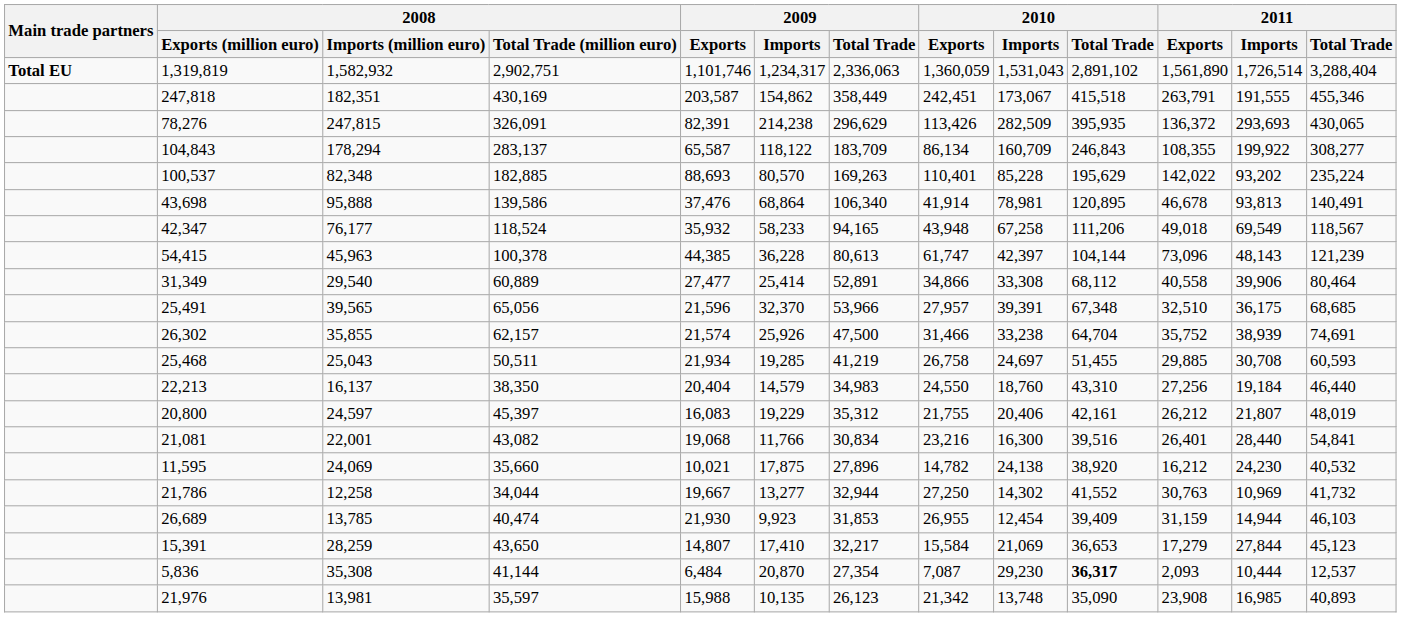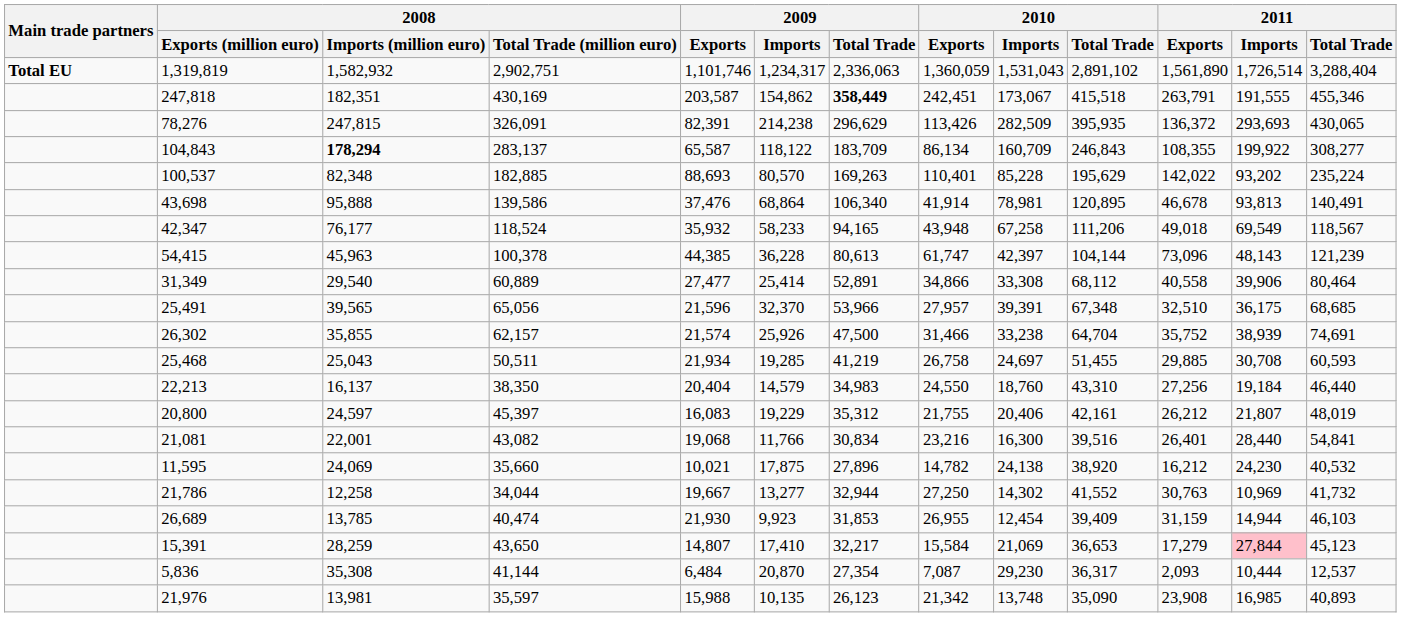247,818 | 2009 / Total Trade: normal -> bold
104,843 | 2008 / Imports (million euro): normal -> bold
15,391 | 2011 / Imports: no background -> pink background
5,836 | 2010 / Total Trade: bold -> normal
